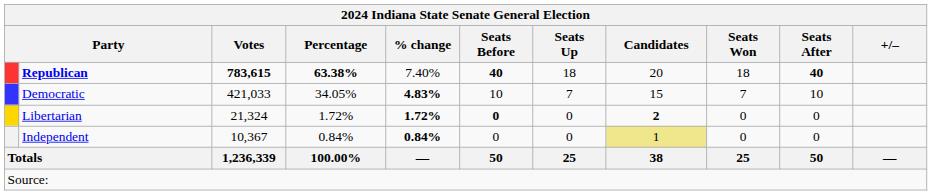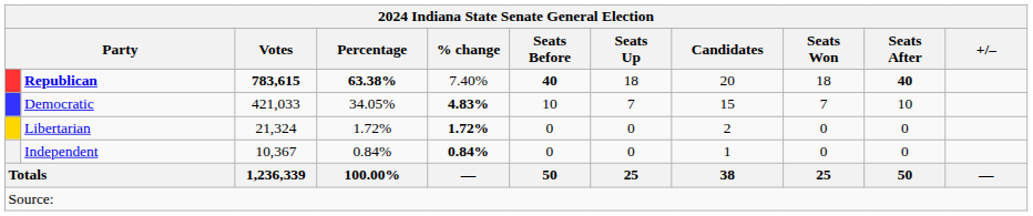Libertarian | Seats Before: bold -> normal
Libertarian | Candidates: bold -> normal
Independent | Candidates: khaki background -> no background
